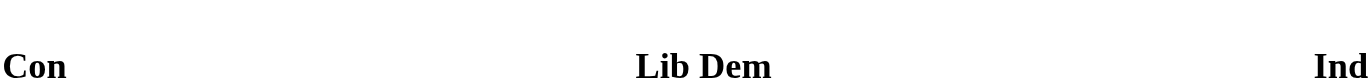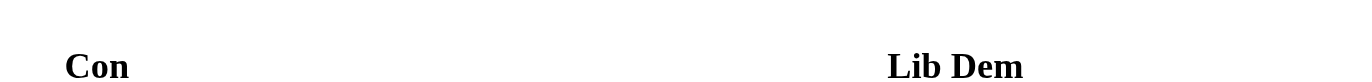- column: 2 | Ind
